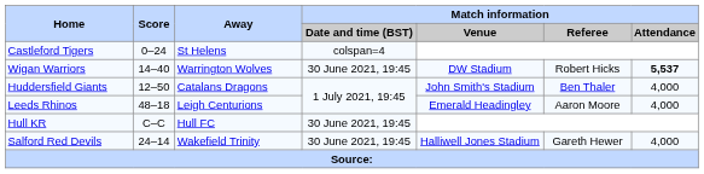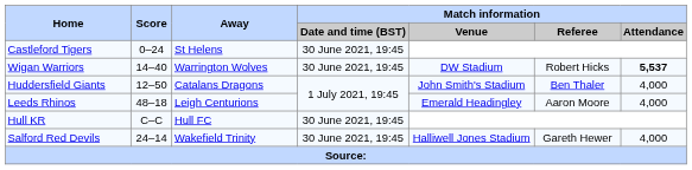Castleford Tigers | Match information / Date and time (BST): colspan=4 -> 30 June 2021, 19:45
